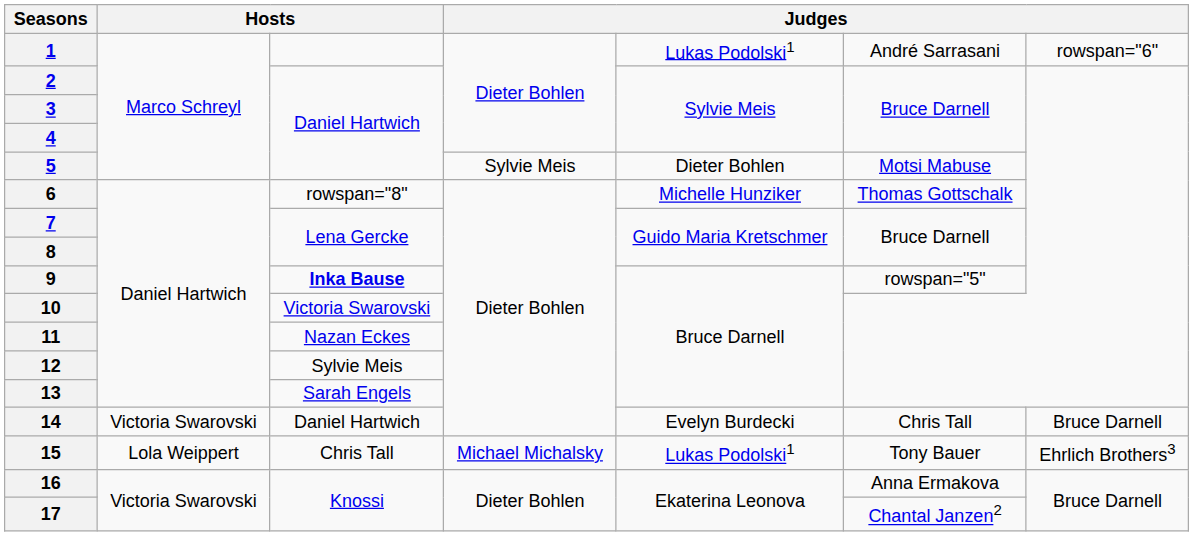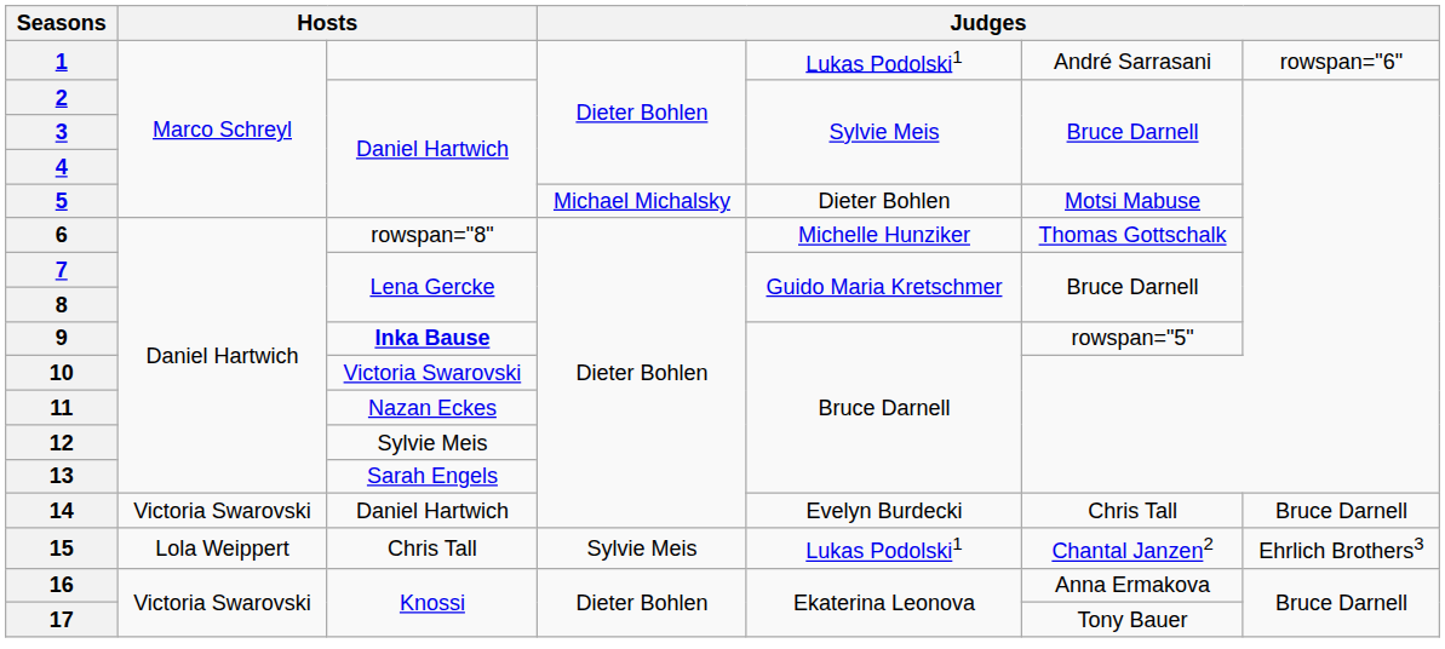5 | column 4: Sylvie Meis -> Michael Michalsky
15 | column 4: Michael Michalsky -> Sylvie Meis
15 | column 6: Tony Bauer -> Chantal Janzen2
17 | column 6: Chantal Janzen2 -> Tony Bauer
